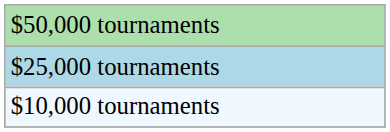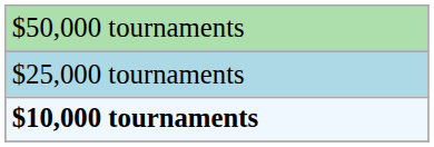row 3 | column 1: normal -> bold
